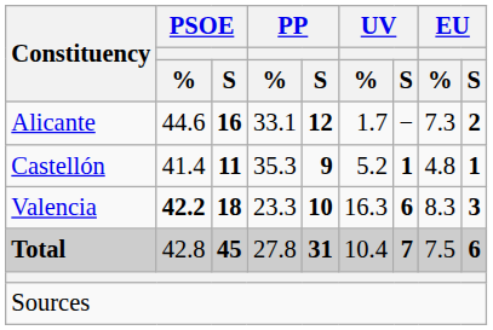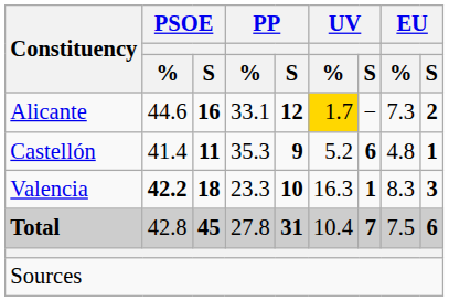Alicante | UV / %: no background -> gold background
Castellón | UV / S: 1 -> 6
Valencia | UV / S: 6 -> 1
